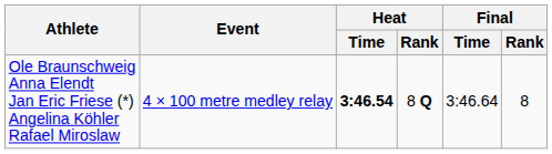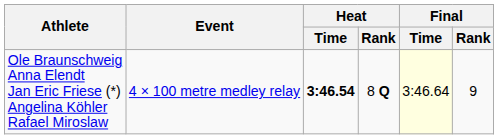row 3 | Final / Time: no background -> lightyellow background
row 3 | Final / Rank: 8 -> 9
